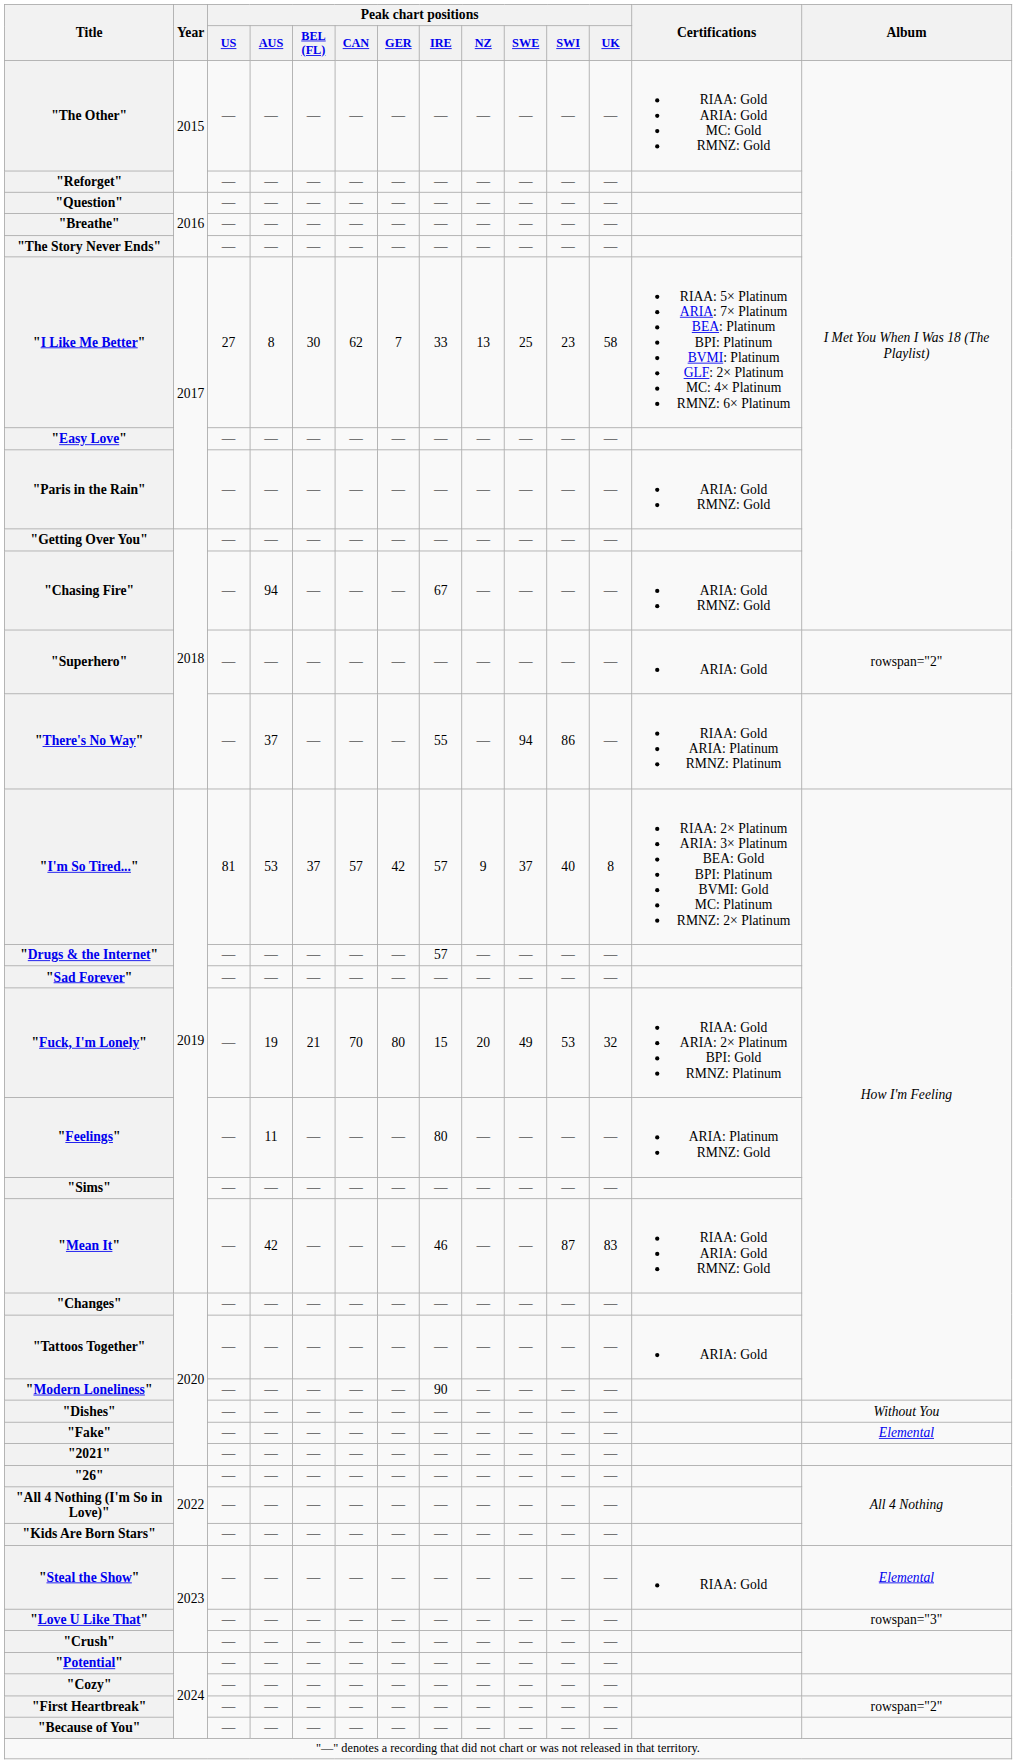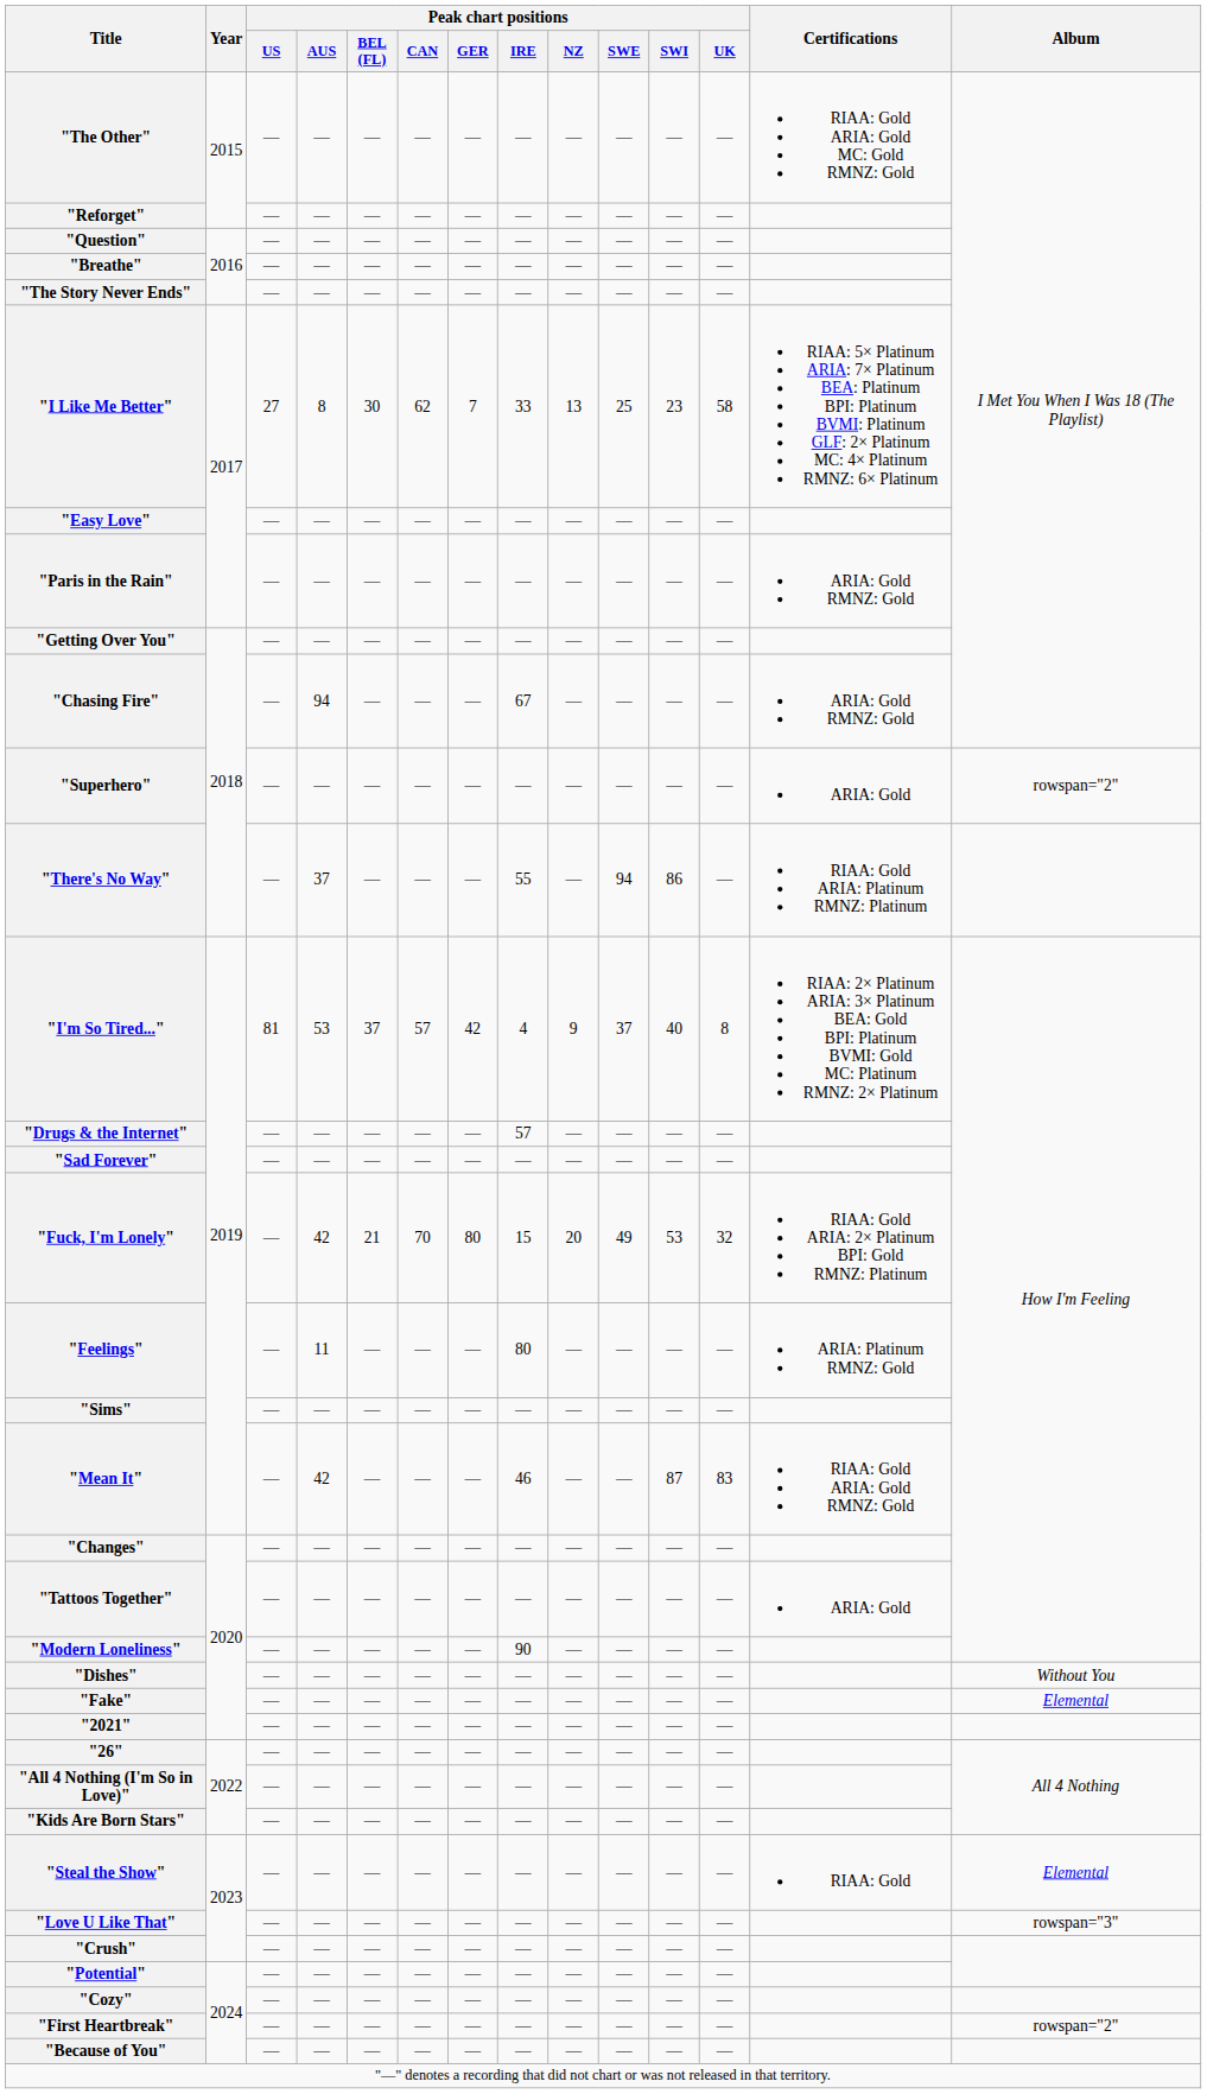"I'm So Tired..." | Peak chart positions / IRE: 57 -> 4
"Fuck, I'm Lonely" | Peak chart positions / AUS: 19 -> 42
